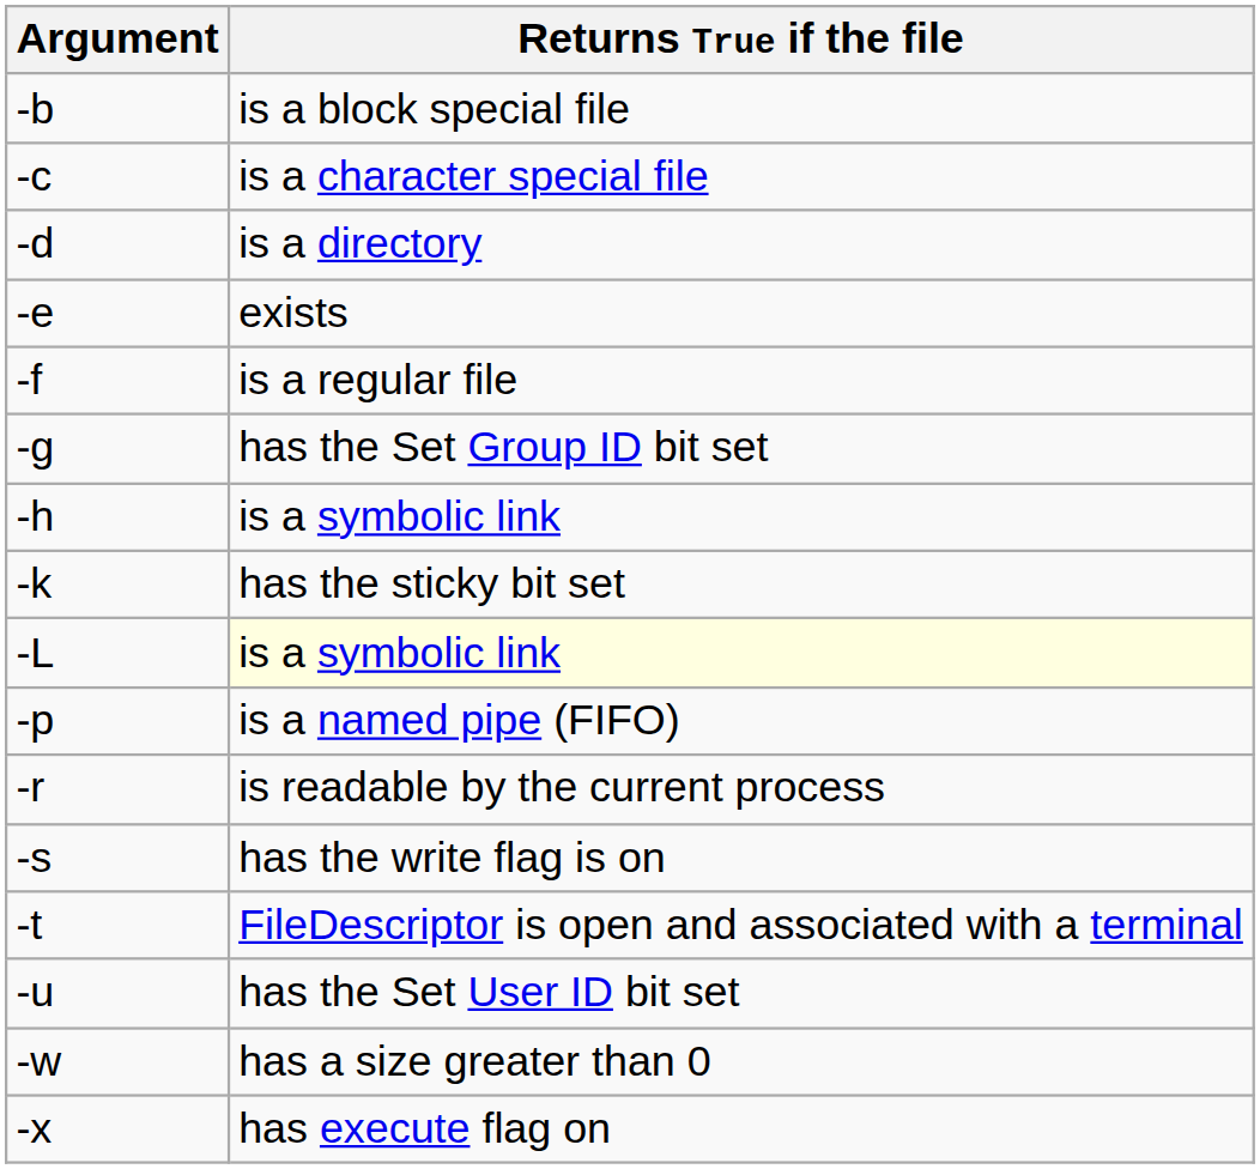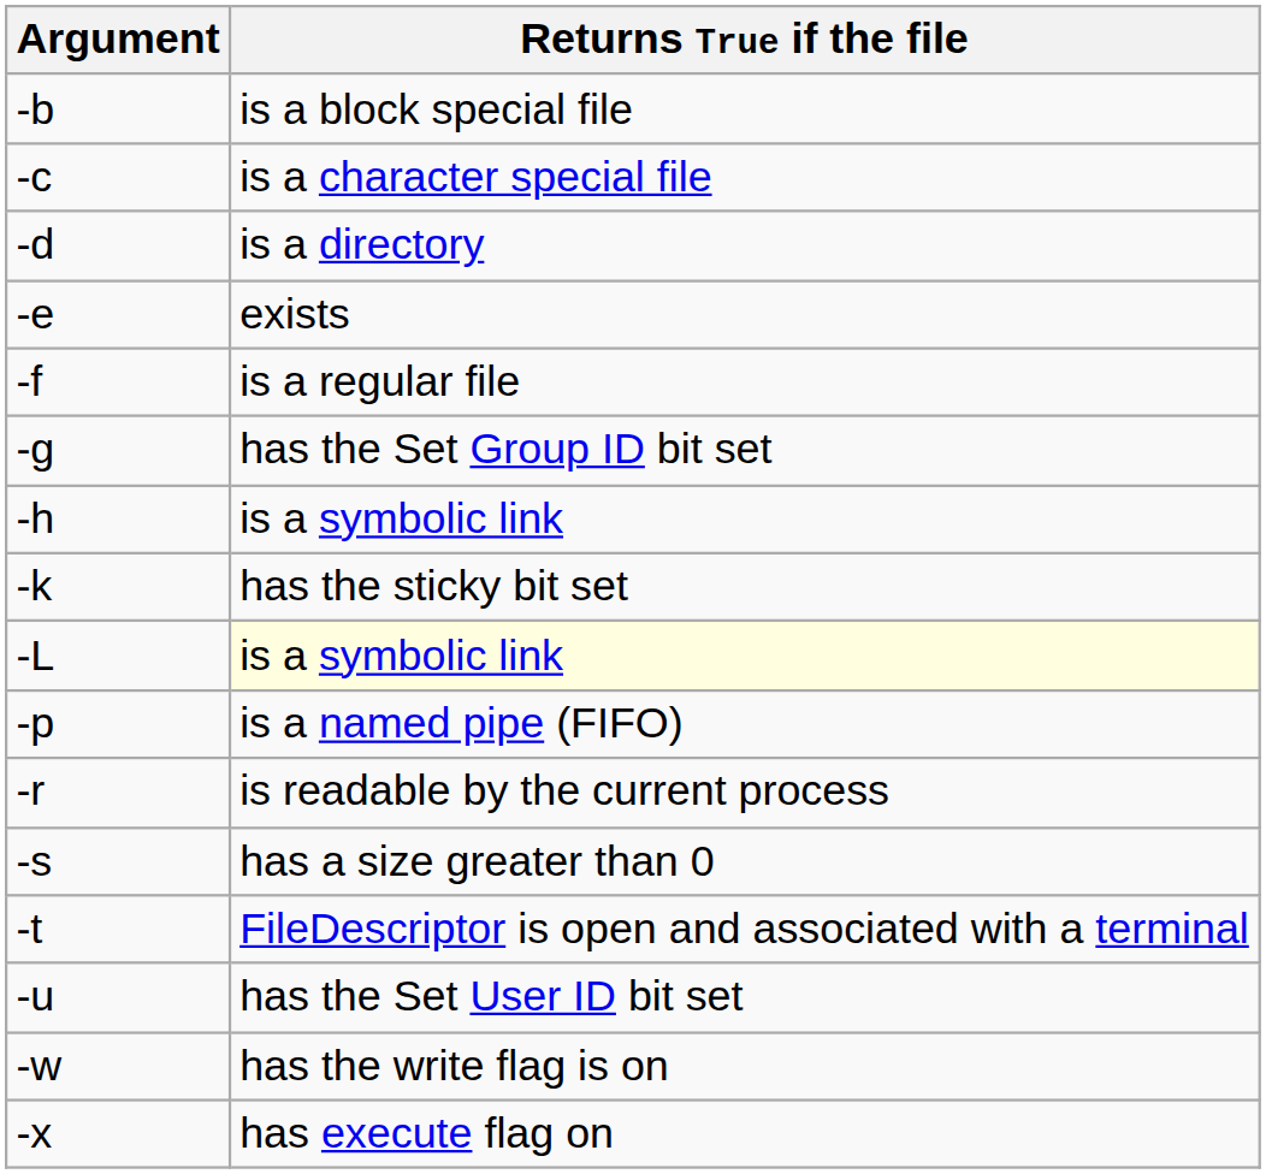row 13 | Returns True if the file: has the write flag is on -> has a size greater than 0
row 16 | Returns True if the file: has a size greater than 0 -> has the write flag is on
